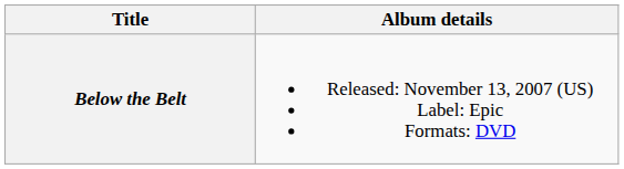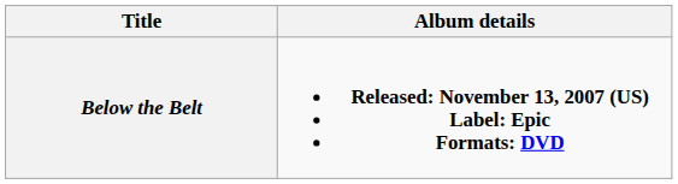Below the Belt | Album details: normal -> bold
